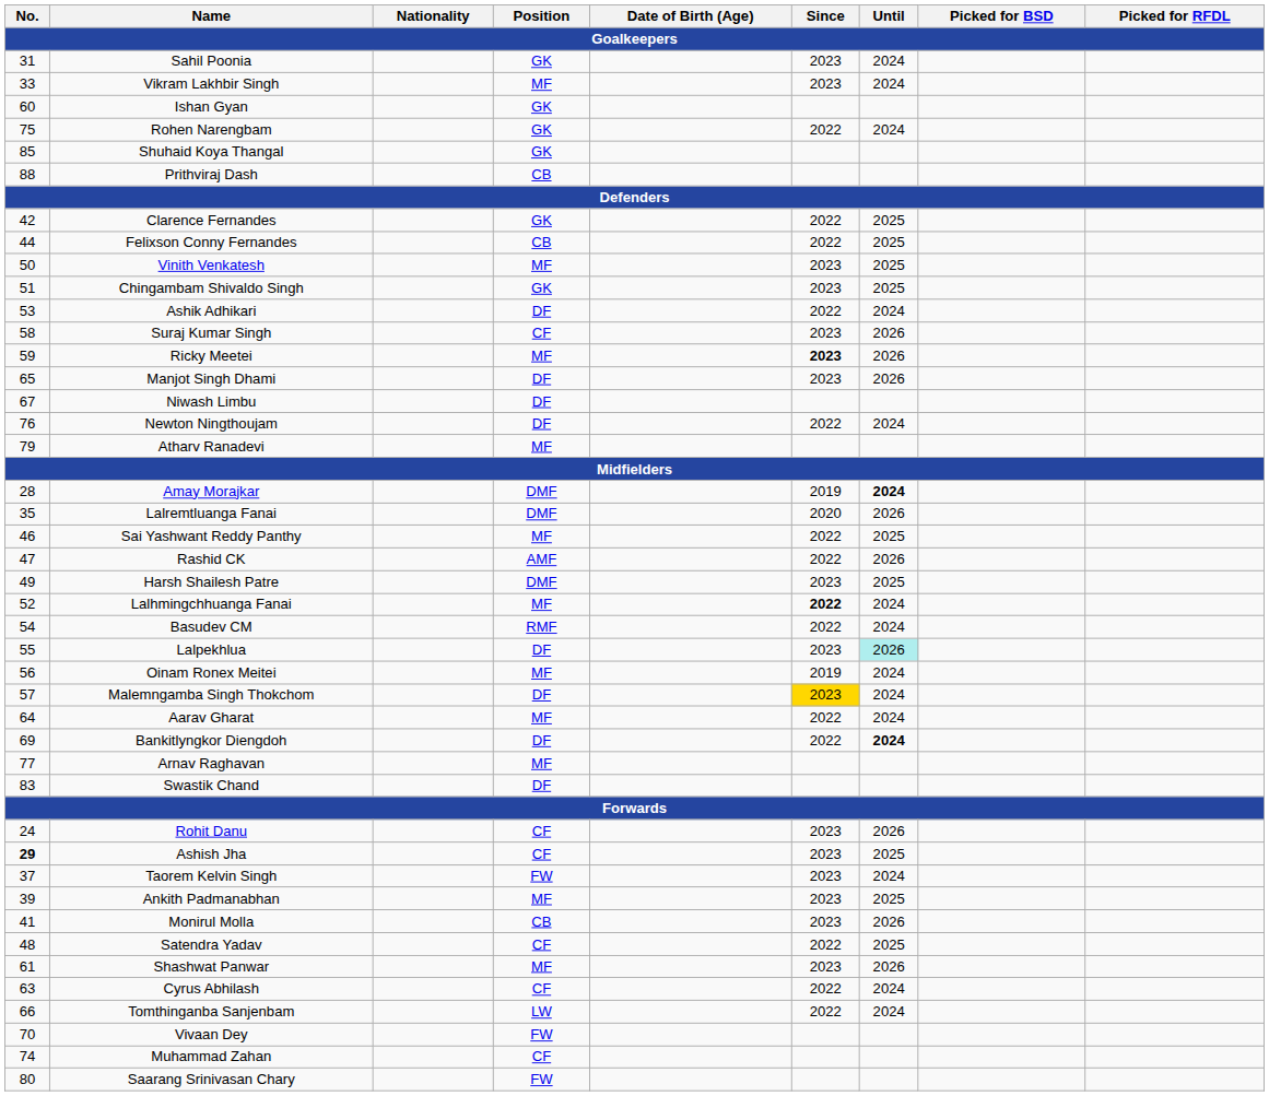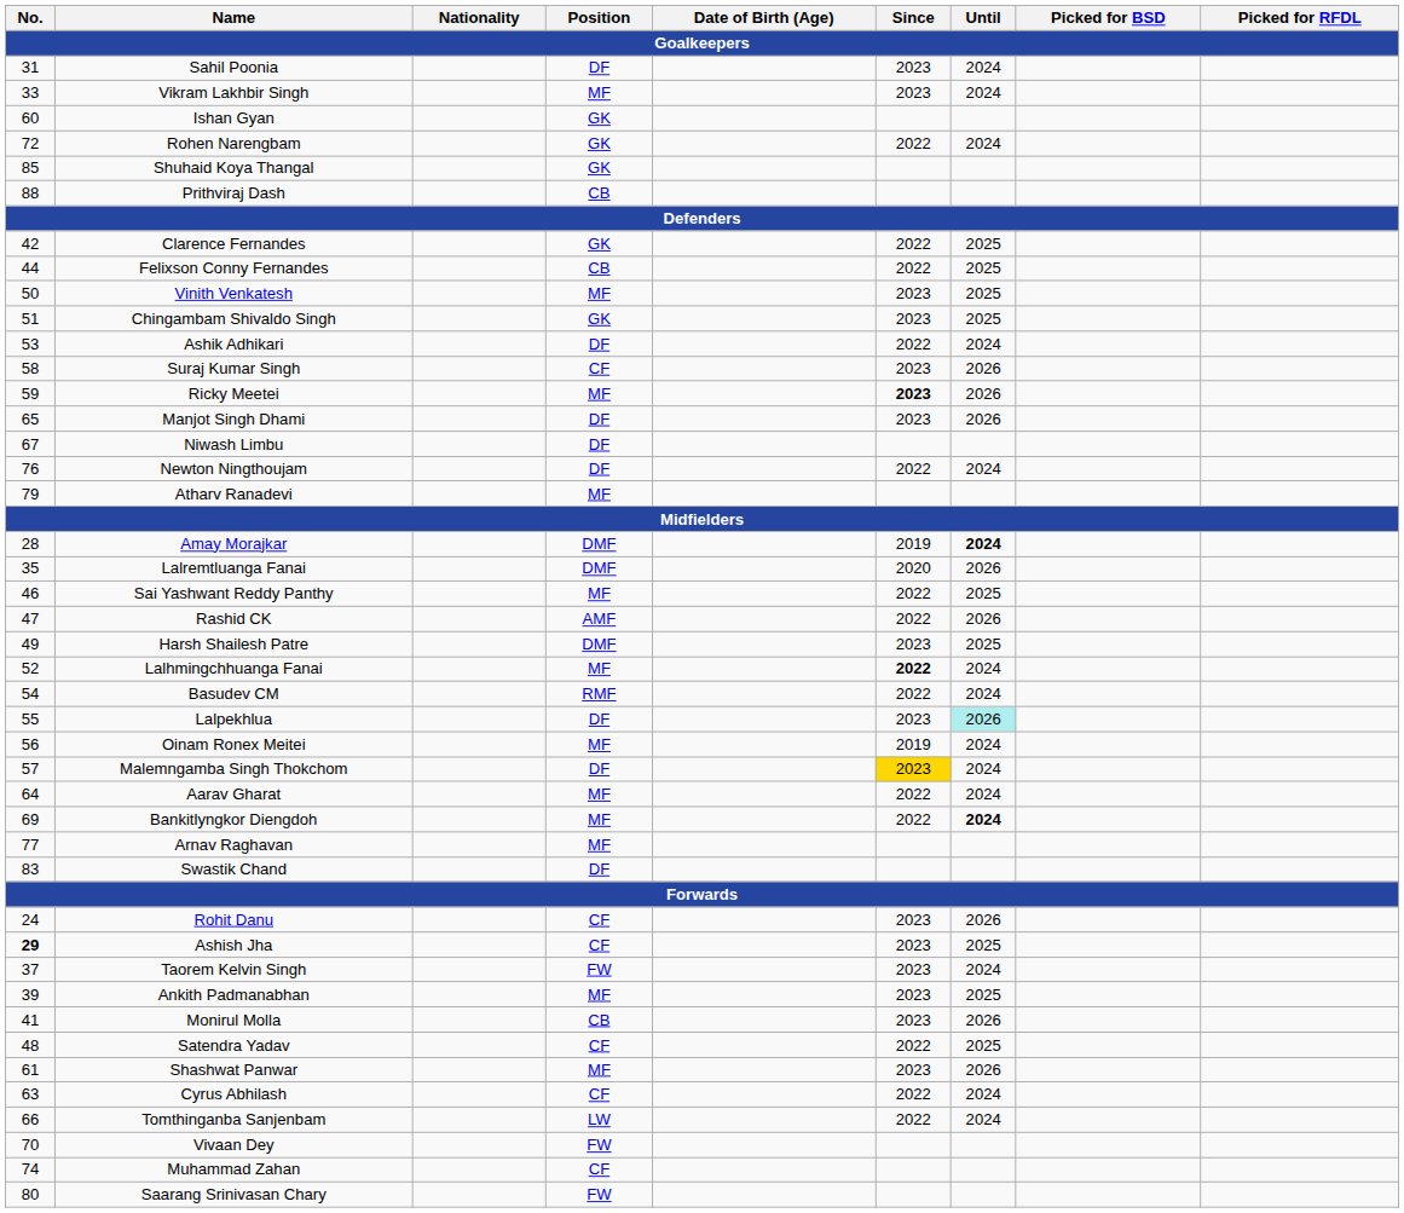Sahil Poonia | Position: GK -> DF
Rohen Narengbam | No.: 75 -> 72
Bankitlyngkor Diengdoh | Position: DF -> MF
